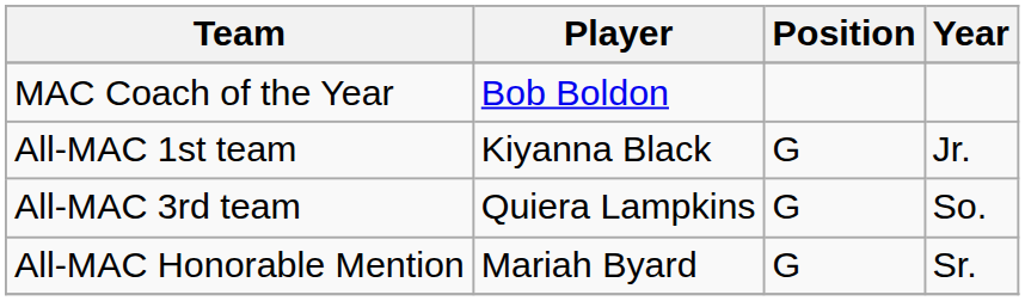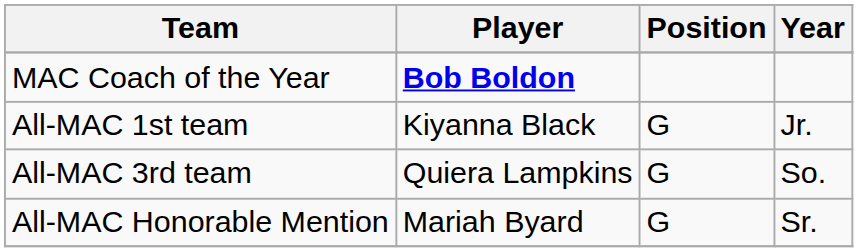MAC Coach of the Year | Player: normal -> bold
